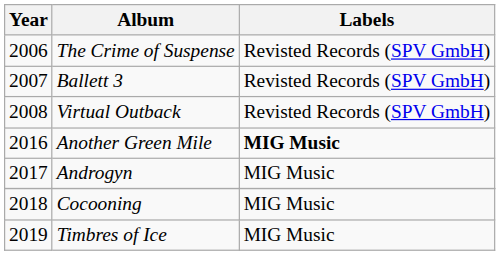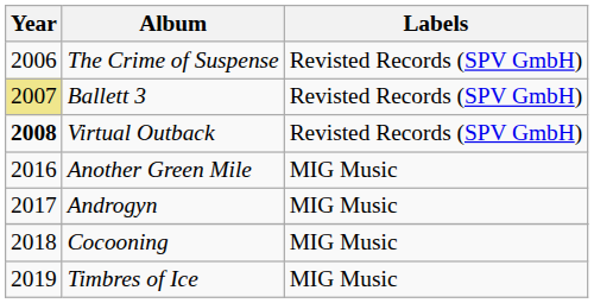Ballett 3 | Year: no background -> khaki background
Virtual Outback | Year: normal -> bold
Another Green Mile | Labels: bold -> normal
